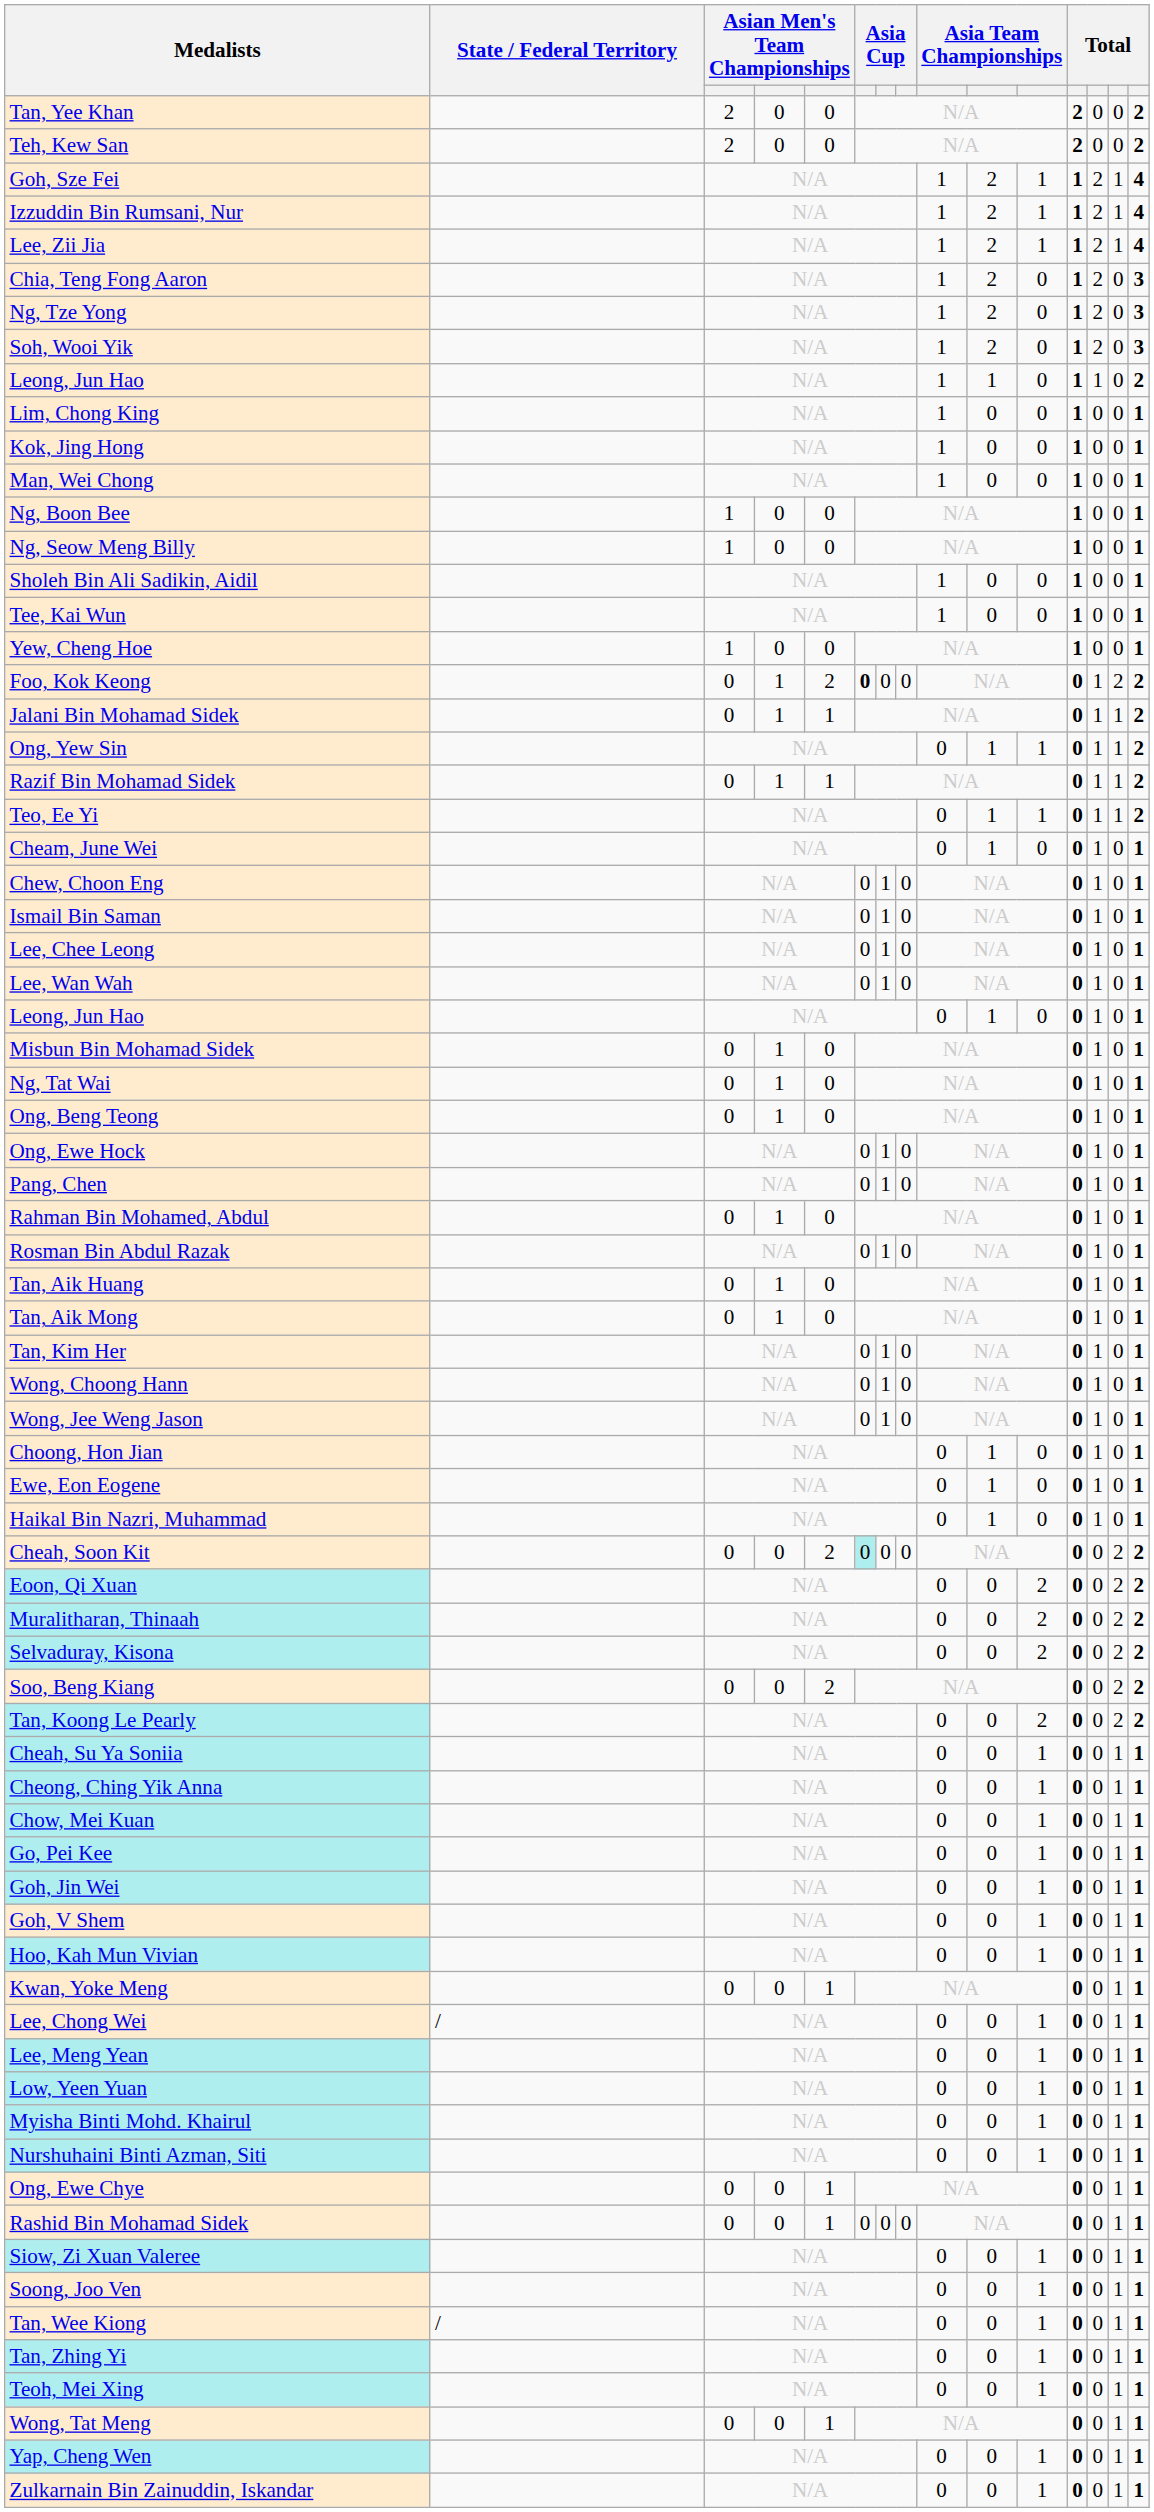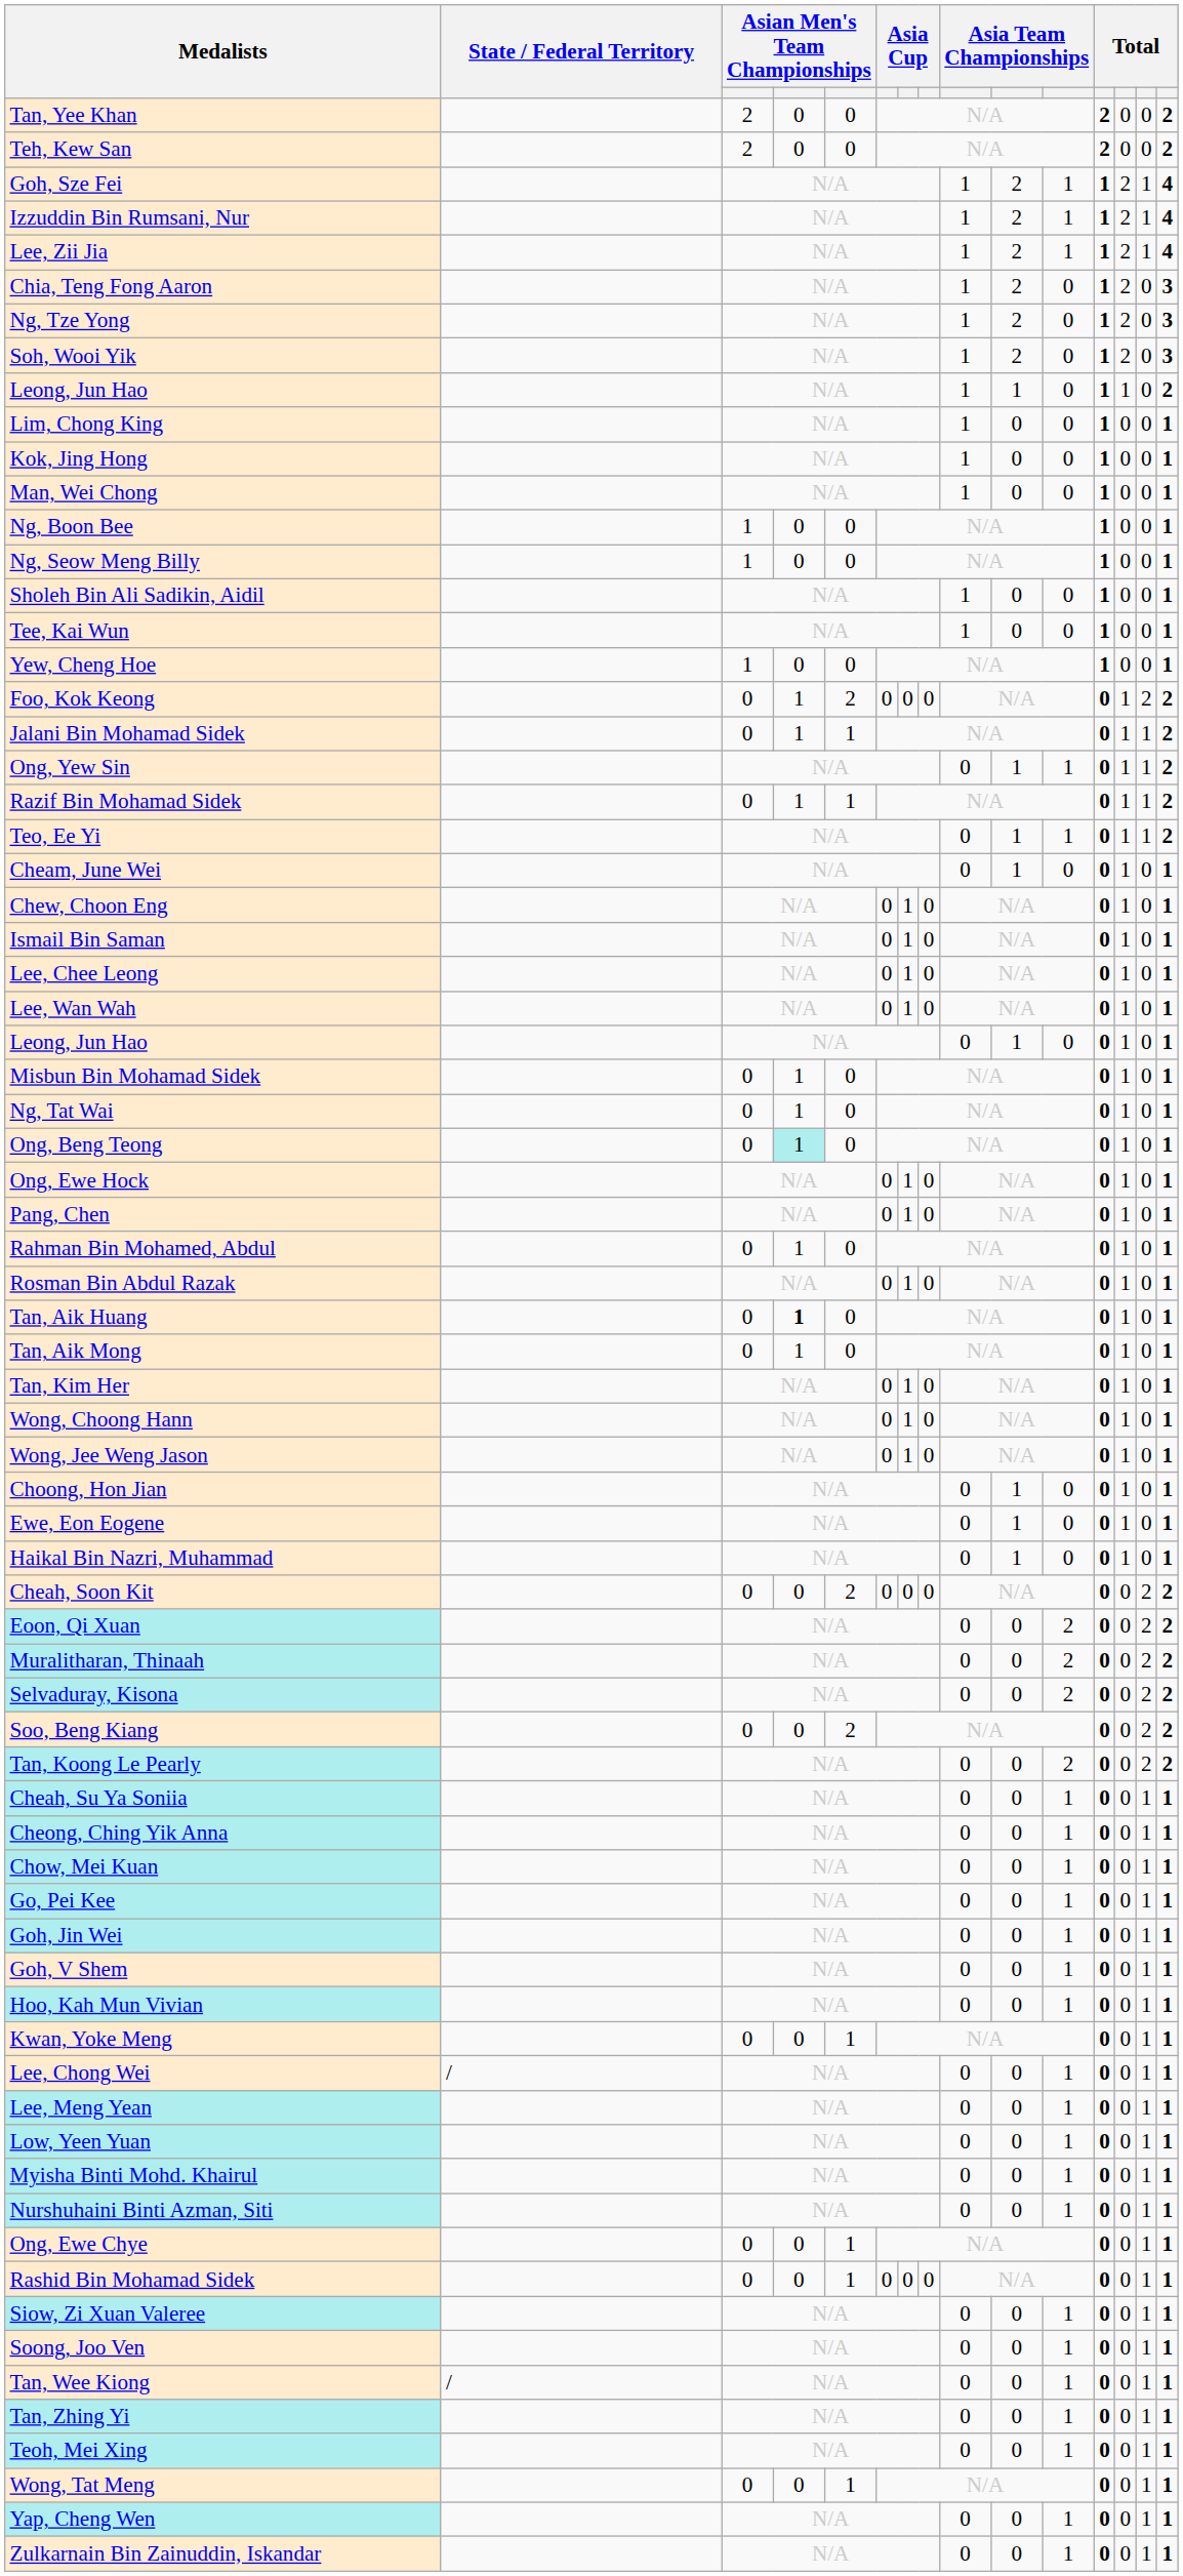Foo, Kok Keong | column 6: bold -> normal
Ong, Beng Teong | column 4: no background -> paleturquoise background
Tan, Aik Huang | column 4: normal -> bold
Cheah, Soon Kit | column 6: paleturquoise background -> no background
